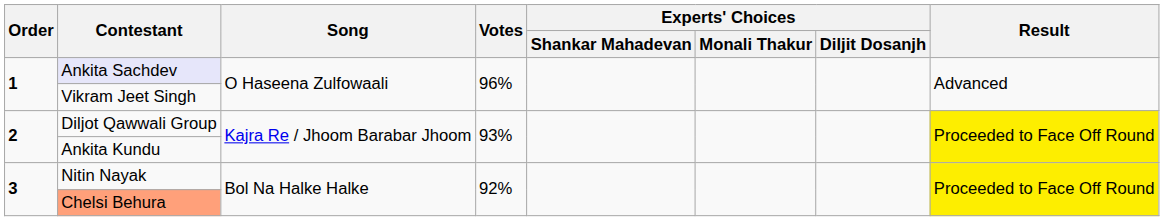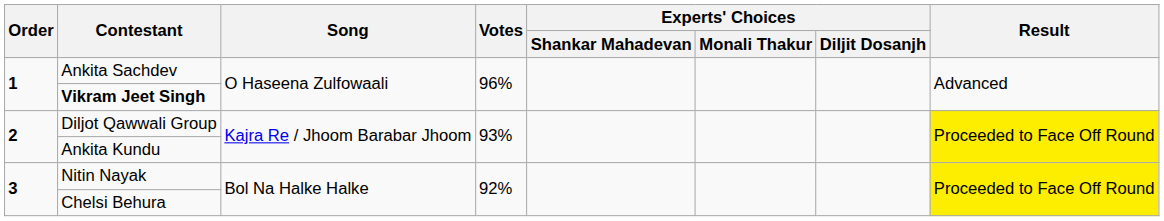Ankita Sachdev | Contestant: lavender background -> no background
Vikram Jeet Singh | Contestant: normal -> bold
Chelsi Behura | Contestant: lightsalmon background -> no background
